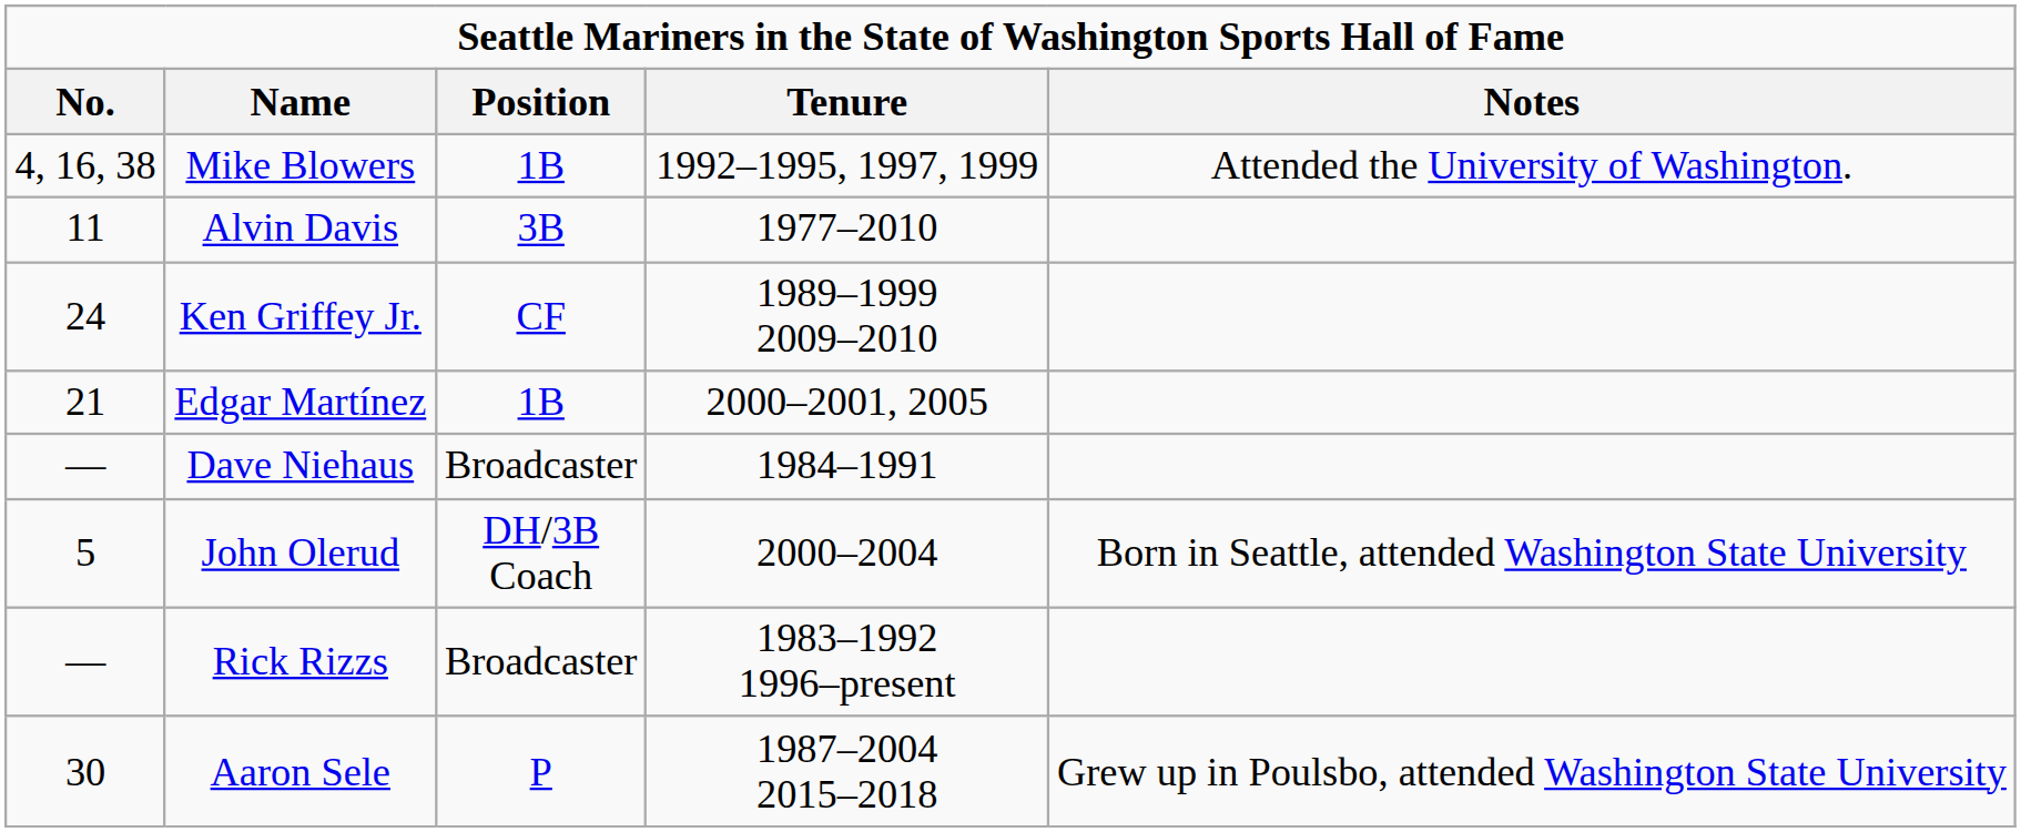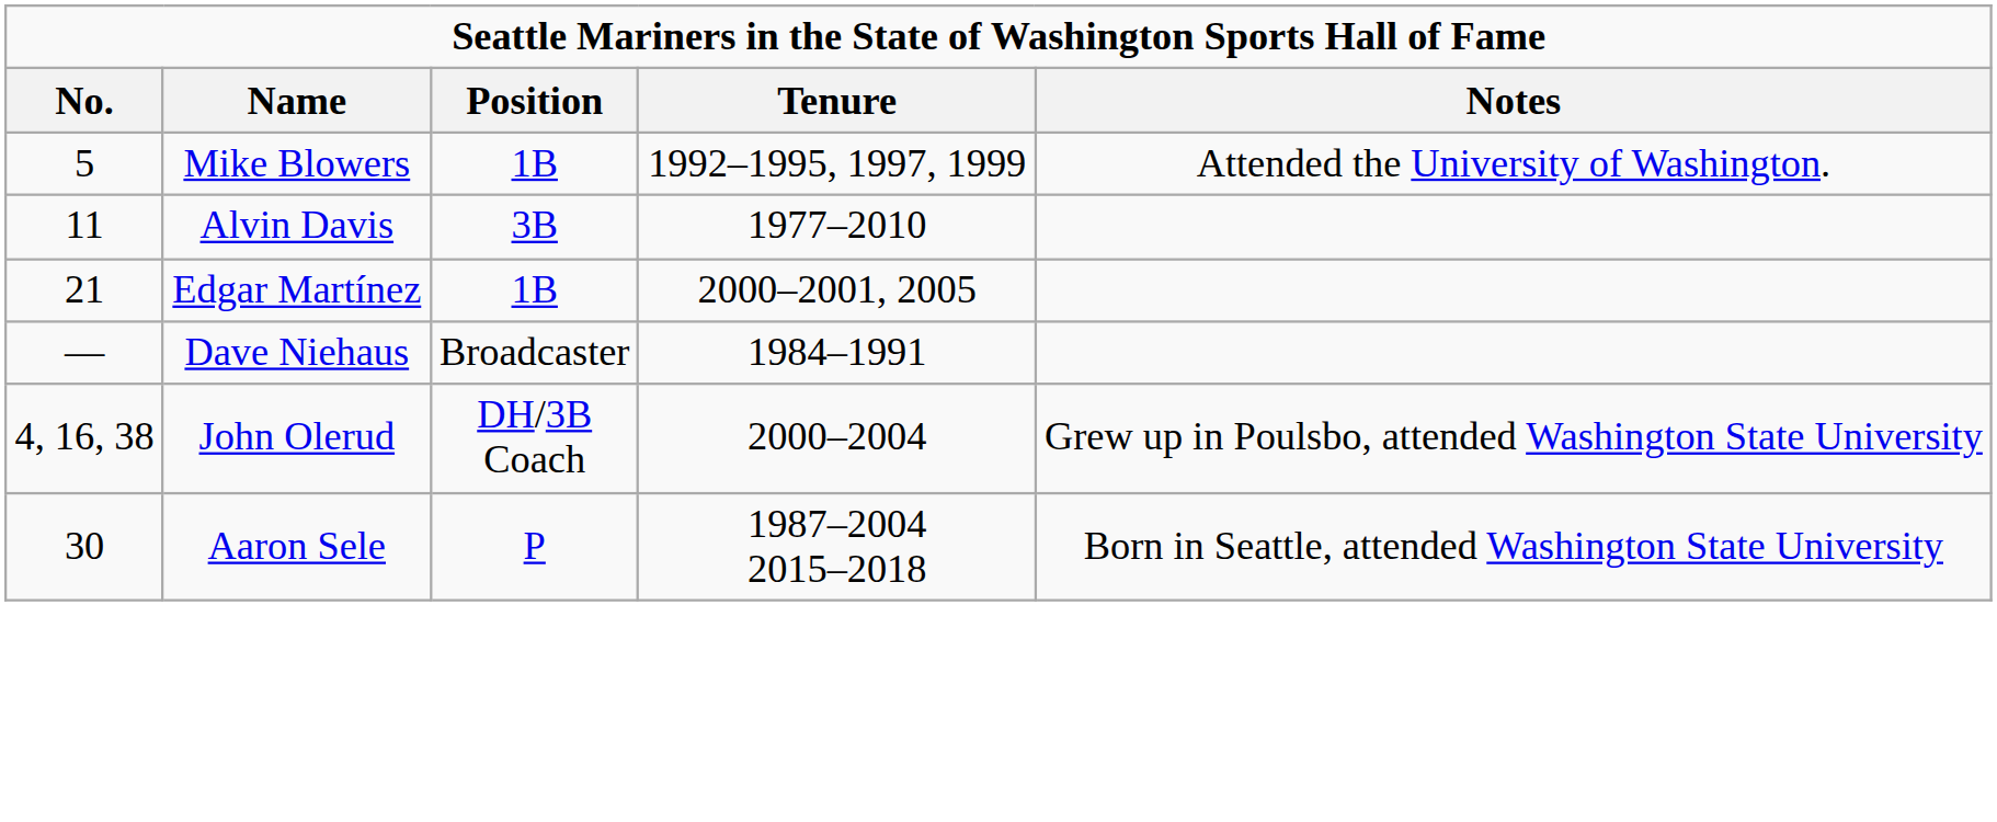Mike Blowers | No.: 4, 16, 38 -> 5
- row: 24 | Ken Griffey Jr. | CF | 1989–1999 2009–2010
John Olerud | No.: 5 -> 4, 16, 38
John Olerud | Notes: Born in Seattle, attended Washington State University -> Grew up in Poulsbo, attended Washington State University
- row: — | Rick Rizzs | Broadcaster | 1983–1992 1996–present
Aaron Sele | Notes: Grew up in Poulsbo, attended Washington State University -> Born in Seattle, attended Washington State University
